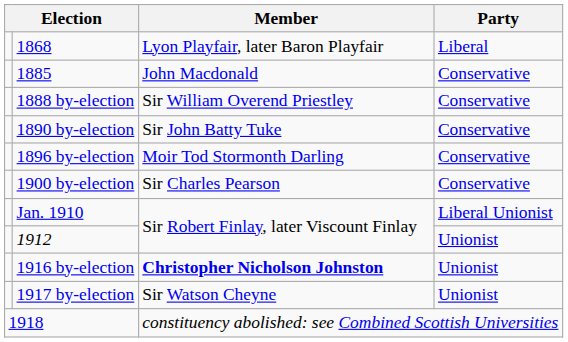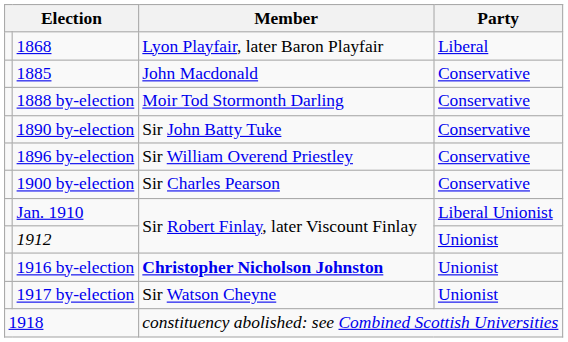1888 by-election | Member: Sir William Overend Priestley -> Moir Tod Stormonth Darling
1896 by-election | Member: Moir Tod Stormonth Darling -> Sir William Overend Priestley
